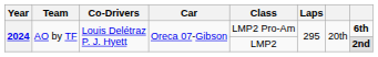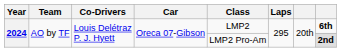row 2 | Class: LMP2 Pro-Am -> LMP2
row 3 | Class: LMP2 -> LMP2 Pro-Am
